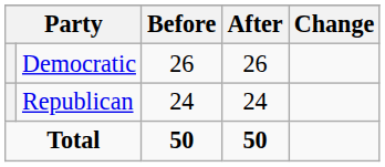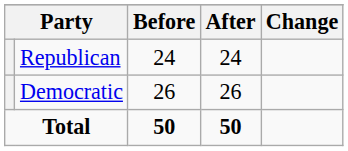rows swapped: Democratic <-> Republican
